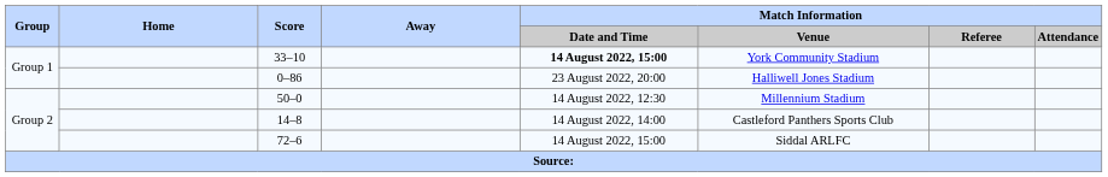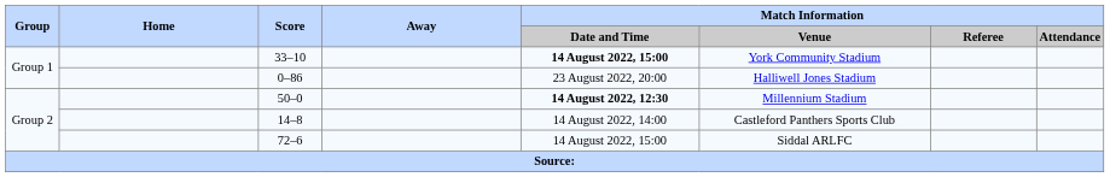50–0 | Match Information / Date and Time: normal -> bold
